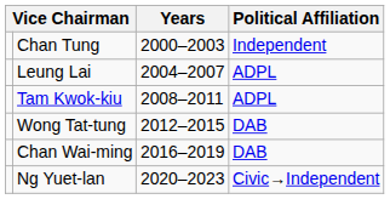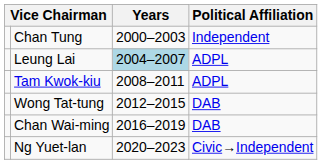Leung Lai | Years: no background -> lightblue background
